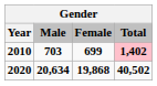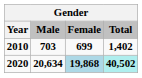2010 | Total: pink background -> no background
2020 | Female: no background -> lightblue background
2020 | Total: no background -> paleturquoise background
